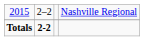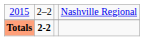row 2 | column 1: no background -> lightsalmon background
